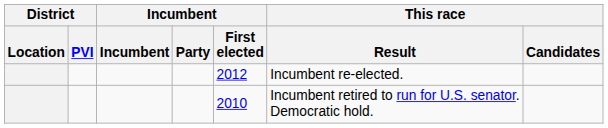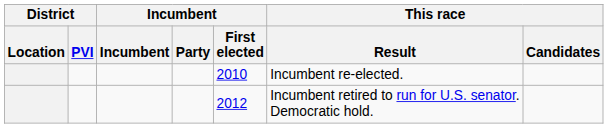row 3 | Incumbent / First elected: 2012 -> 2010
row 4 | Incumbent / First elected: 2010 -> 2012
